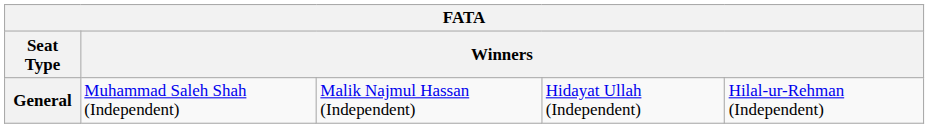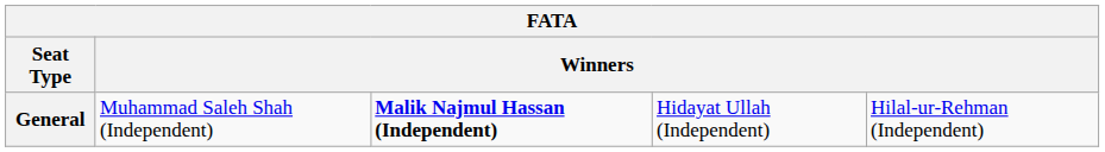General | column 3: normal -> bold
